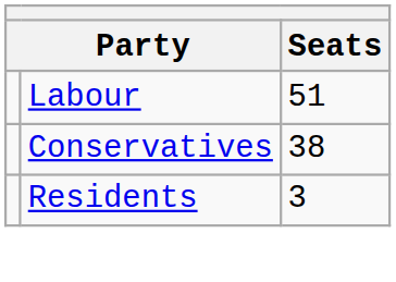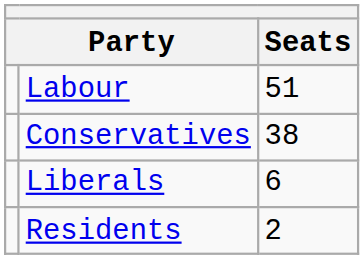+ row: Liberals | 6
Residents | Seats: 3 -> 2
